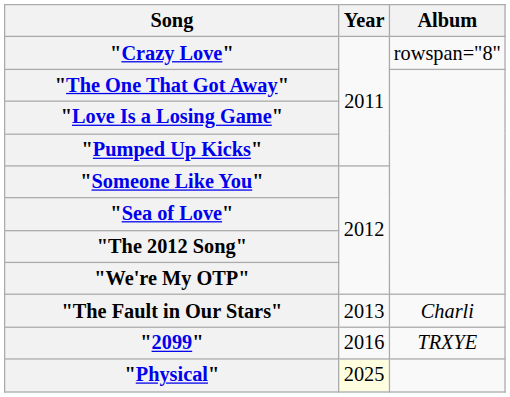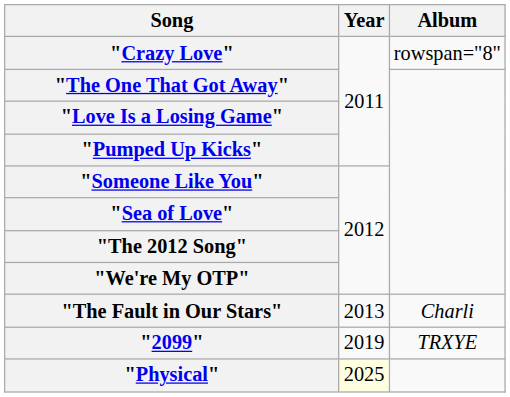"2099" | Year: 2016 -> 2019
